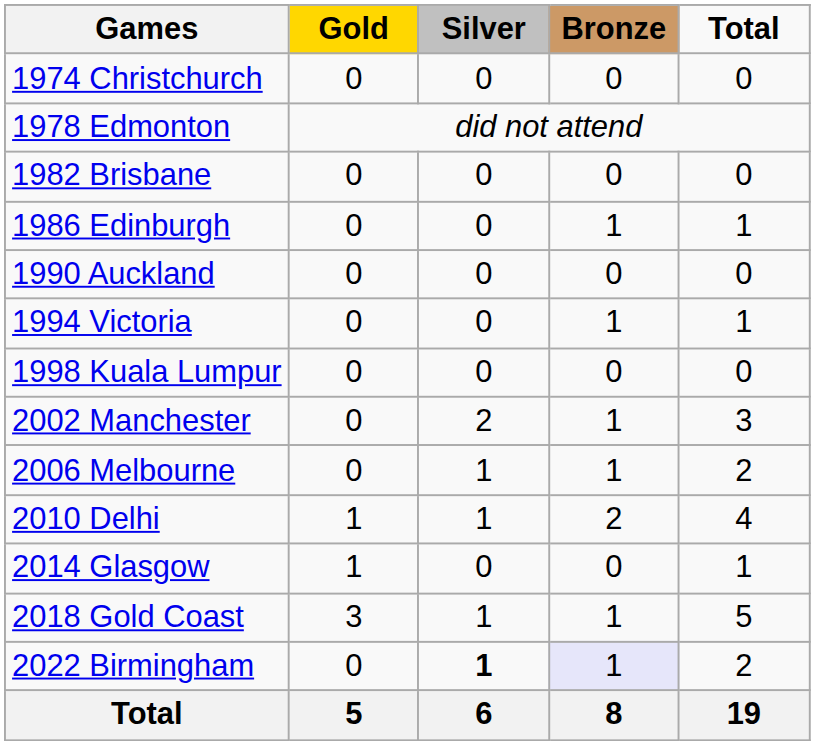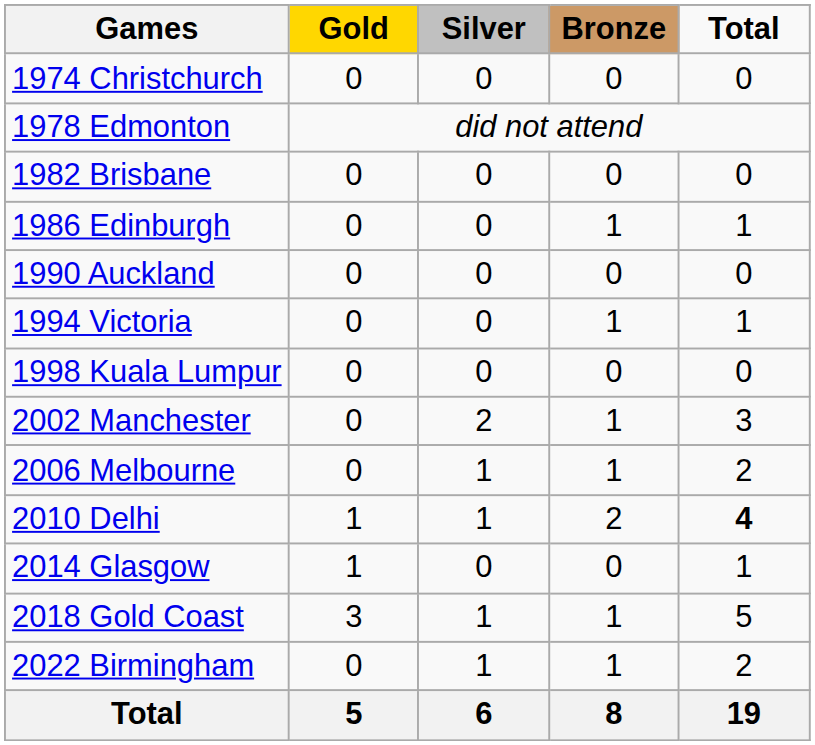2010 Delhi | Total: normal -> bold
2022 Birmingham | Silver: bold -> normal
2022 Birmingham | Bronze: lavender background -> no background
